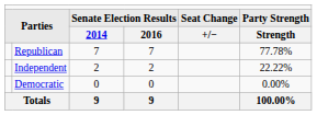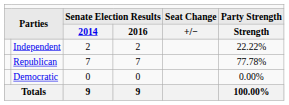rows swapped: Republican <-> Independent
